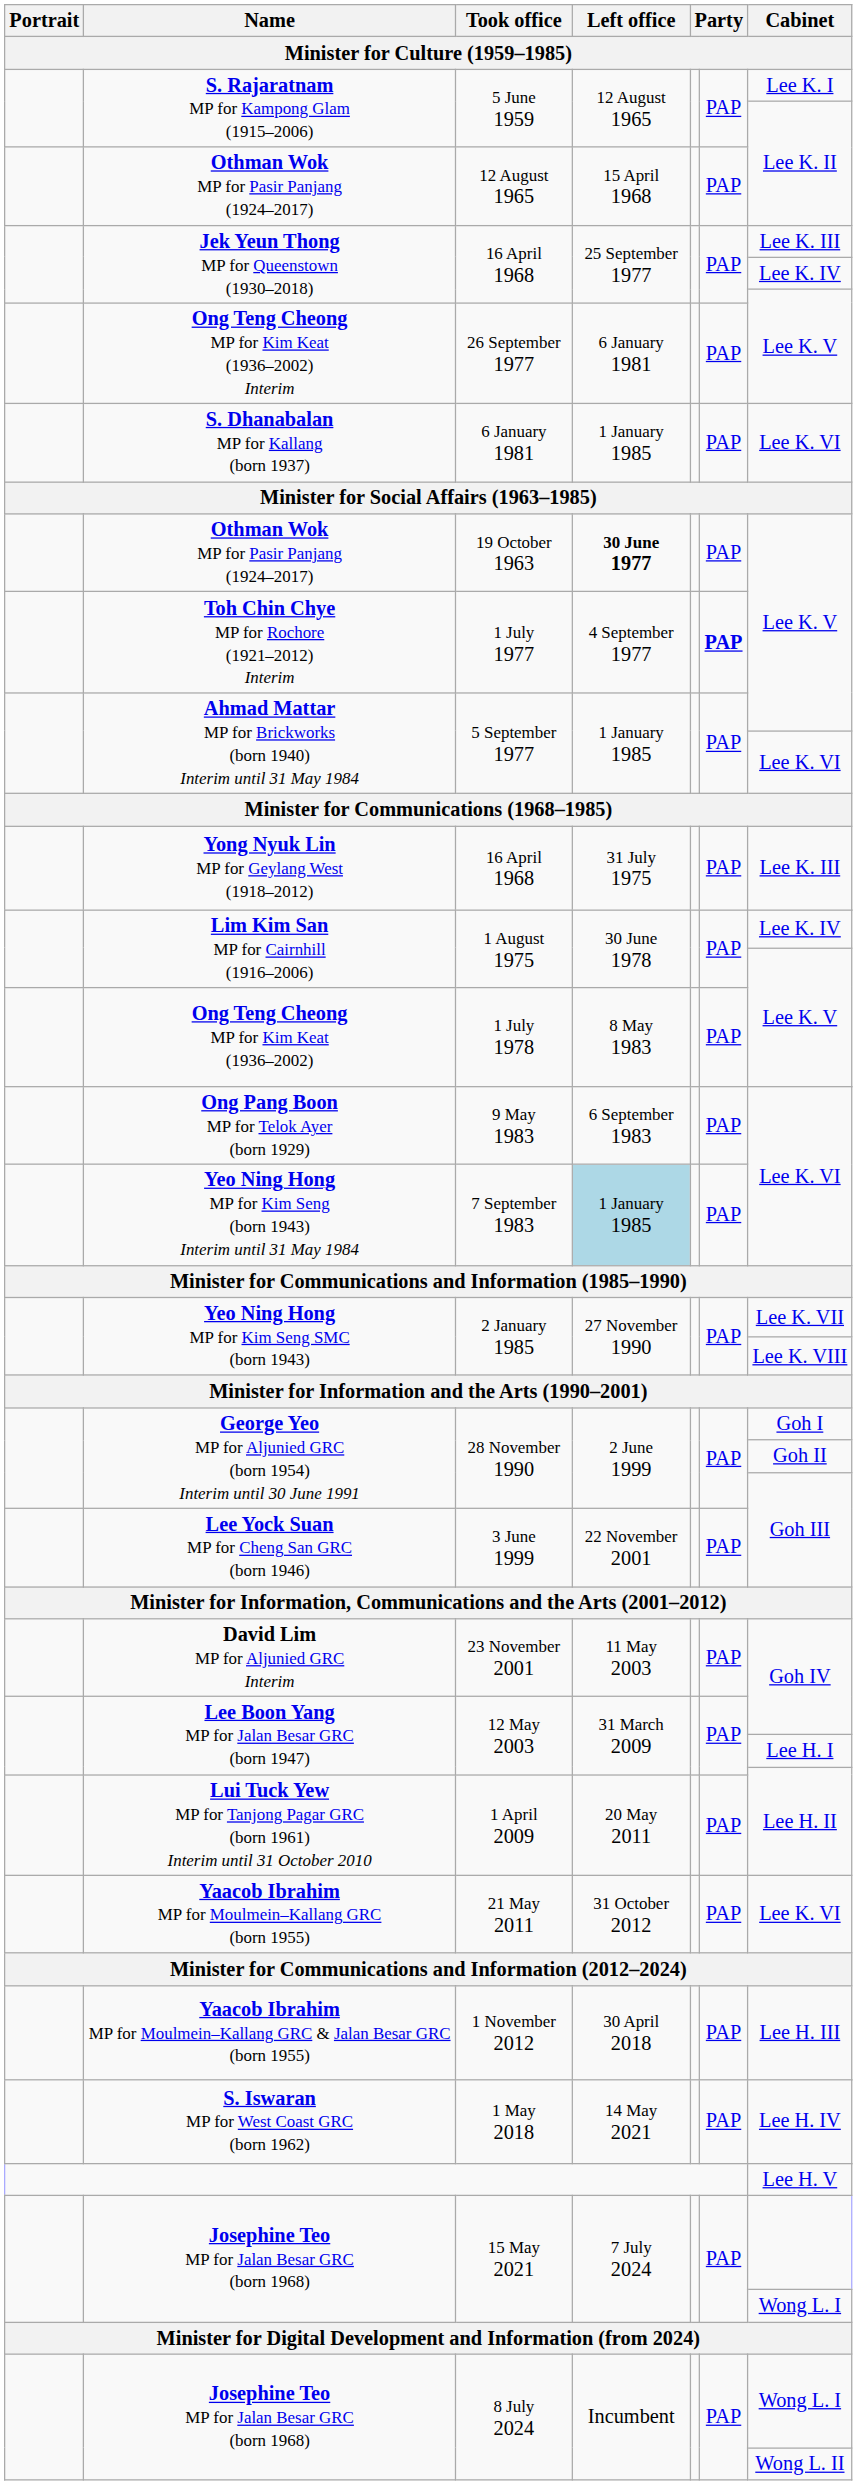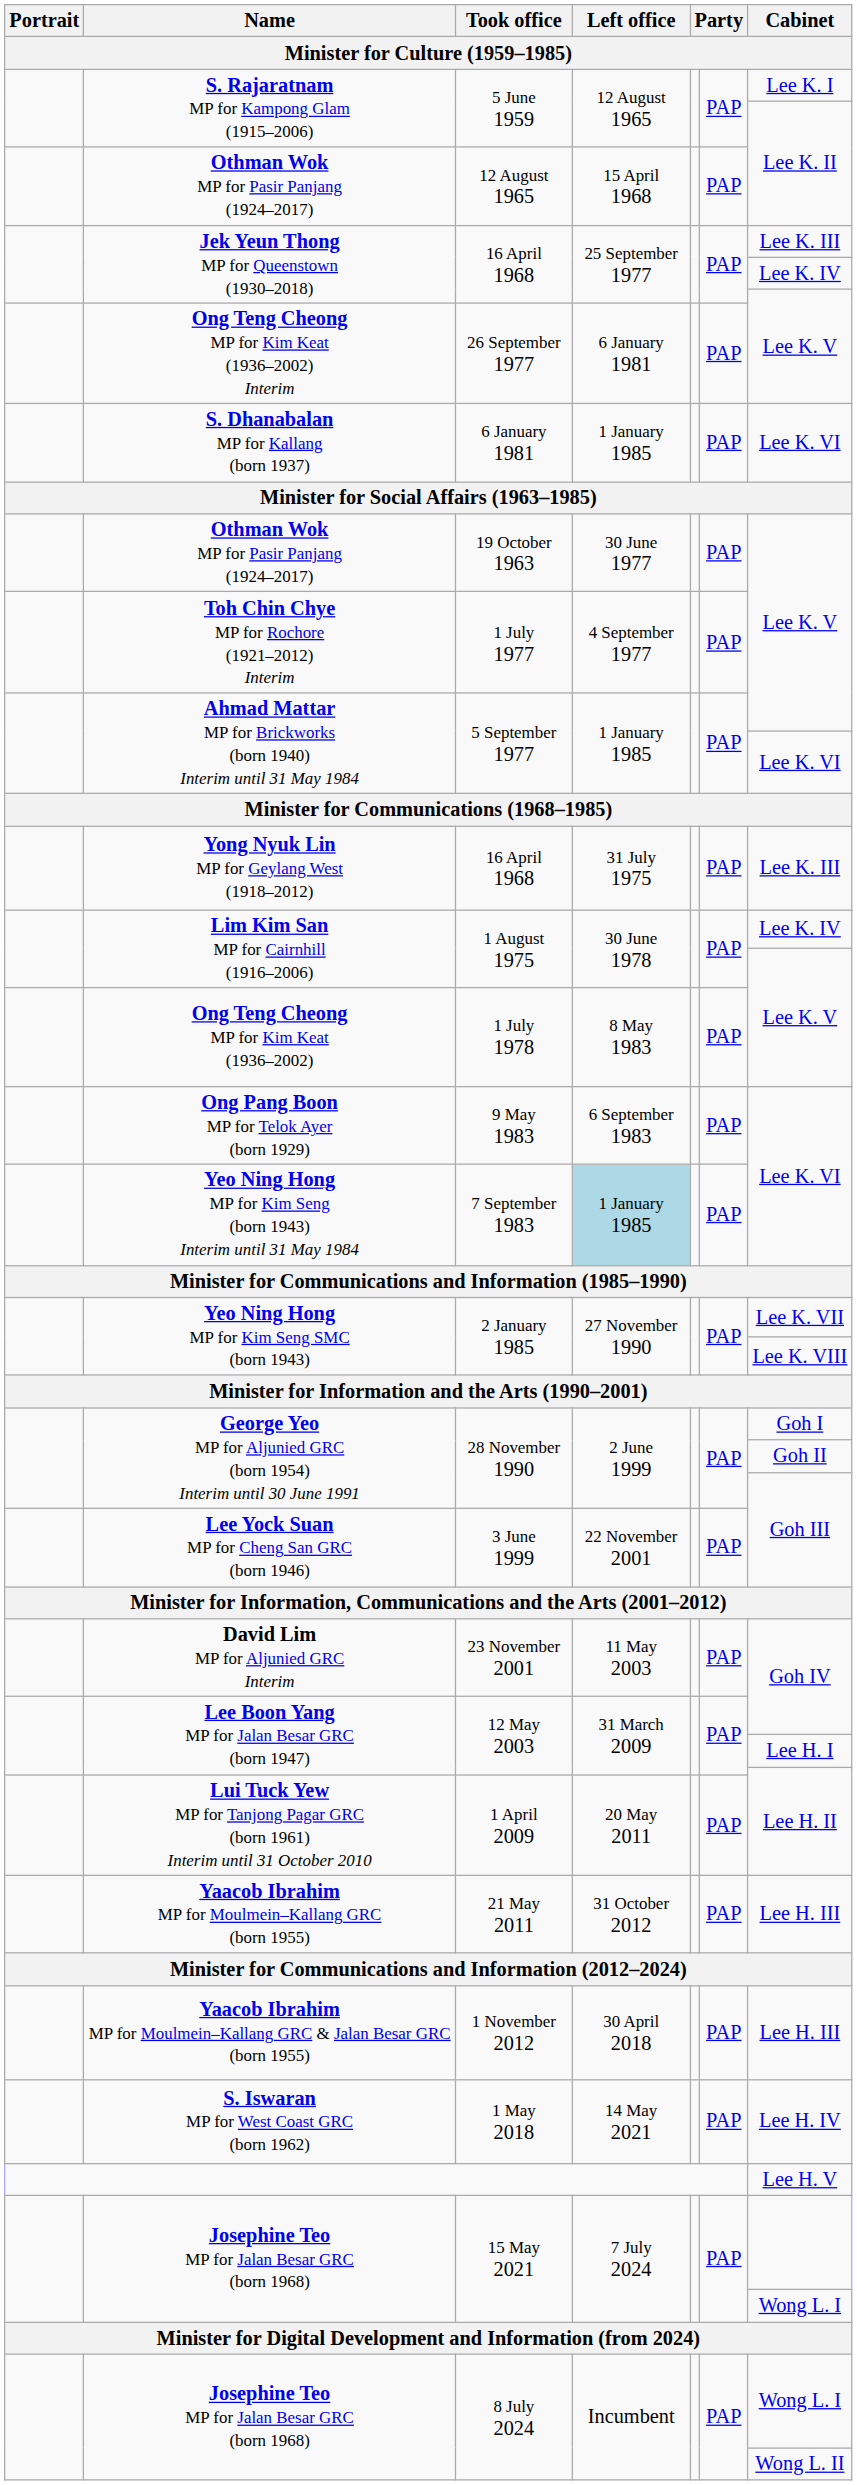19 October 1963 | Left office: bold -> normal
1 July 1977 | column 6: bold -> normal
21 May 2011 | Cabinet: Lee K. VI -> Lee H. III
